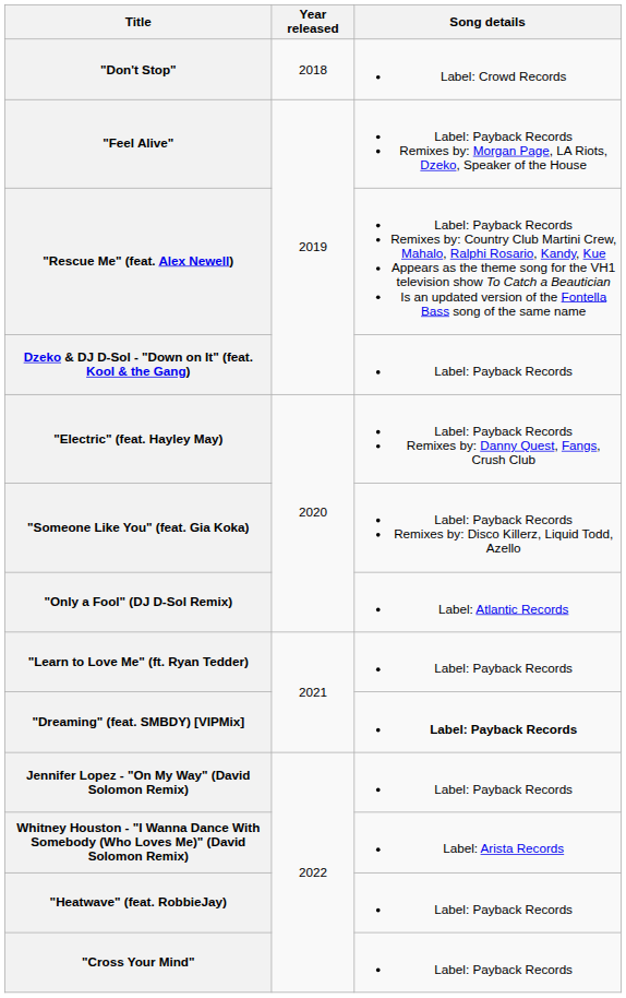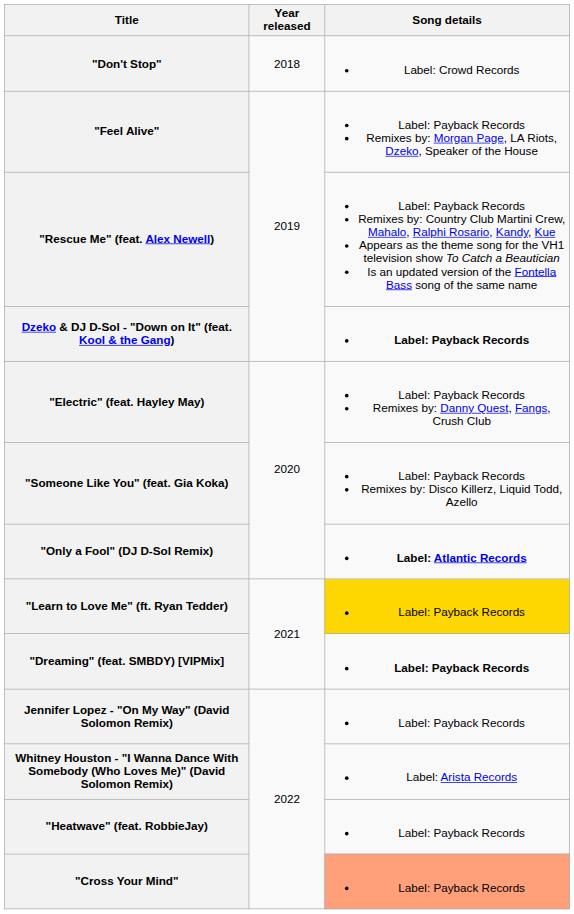Dzeko & DJ D-Sol - "Down on It" (feat. Kool & the Gang) | Song details: normal -> bold
"Only a Fool" (DJ D-Sol Remix) | Song details: normal -> bold
"Learn to Love Me" (ft. Ryan Tedder) | Song details: no background -> gold background
"Cross Your Mind" | Song details: no background -> lightsalmon background
